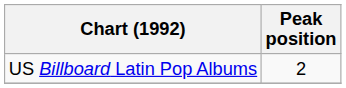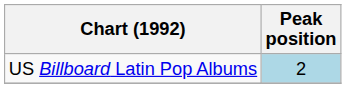US Billboard Latin Pop Albums | Peak position: no background -> lightblue background
